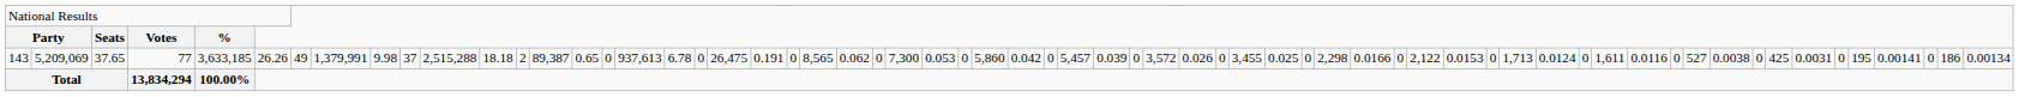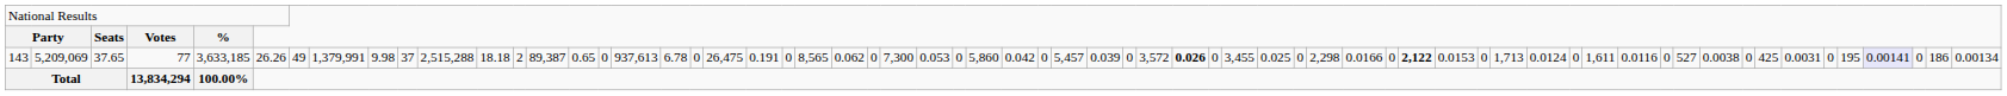143 | column 36: normal -> bold
143 | column 44: normal -> bold
143 | column 60: no background -> lavender background
